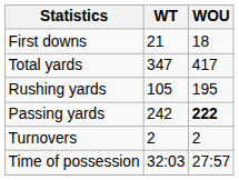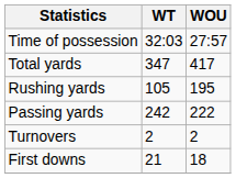rows swapped: First downs <-> Time of possession
Passing yards | WOU: bold -> normal
